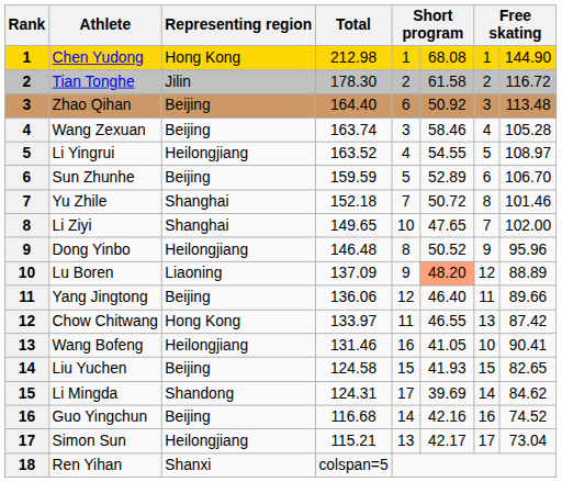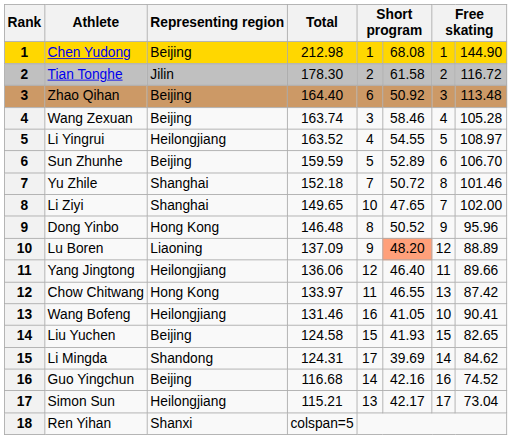Chen Yudong | Representing region: Hong Kong -> Beijing
Dong Yinbo | Representing region: Heilongjiang -> Hong Kong
Yang Jingtong | Representing region: Beijing -> Heilongjiang
